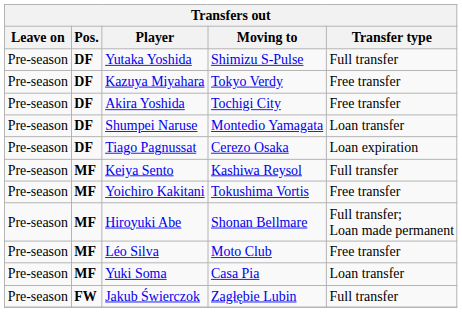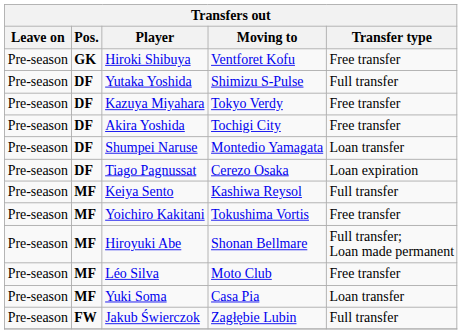+ row: Pre-season | GK | Hiroki Shibuya | Ventforet Kofu | Free transfer
